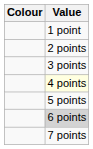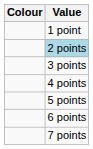2 points | Value: no background -> lightblue background
4 points | Value: lightyellow background -> no background
6 points | Value: lightgrey background -> no background
